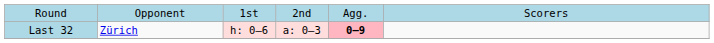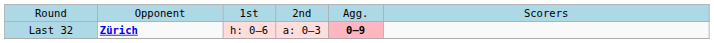Last 32 | column 2: normal -> bold
